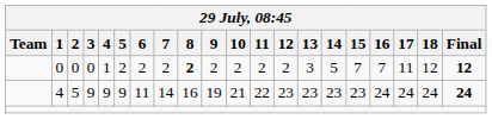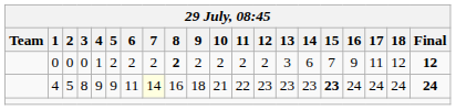row 3 | 14: 5 -> 6
row 3 | 16: 7 -> 9
row 4 | 3: 9 -> 8
row 4 | 7: no background -> lightyellow background
row 4 | 9: 19 -> 18
row 4 | 15: normal -> bold
